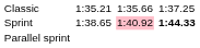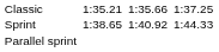Sprint | column 3: pink background -> no background
Sprint | column 4: bold -> normal
